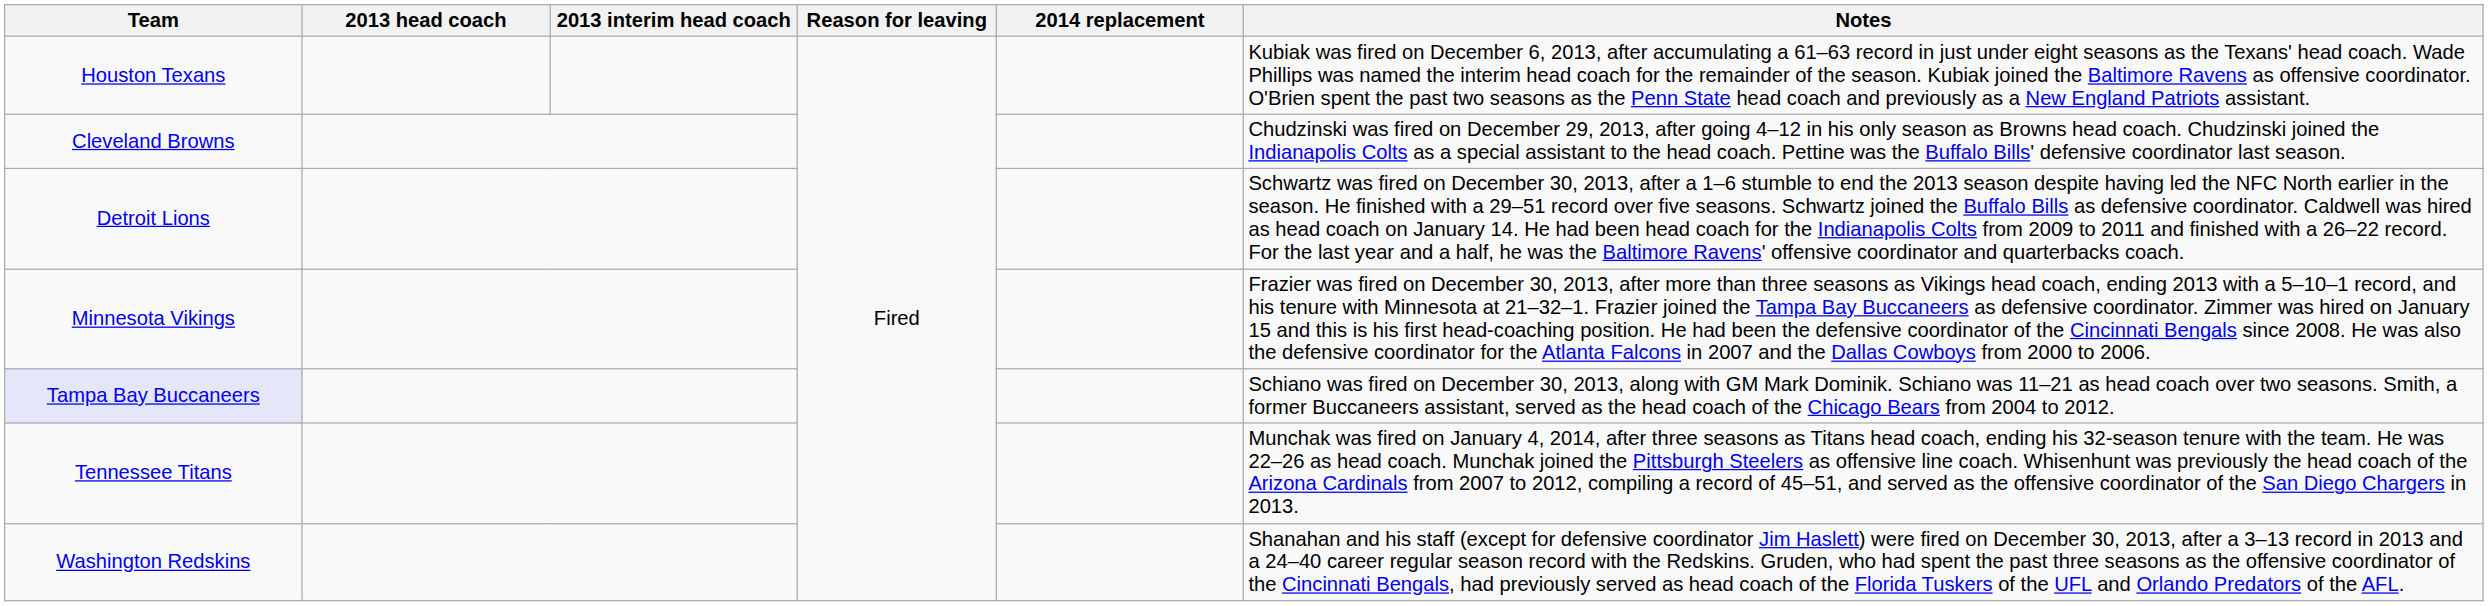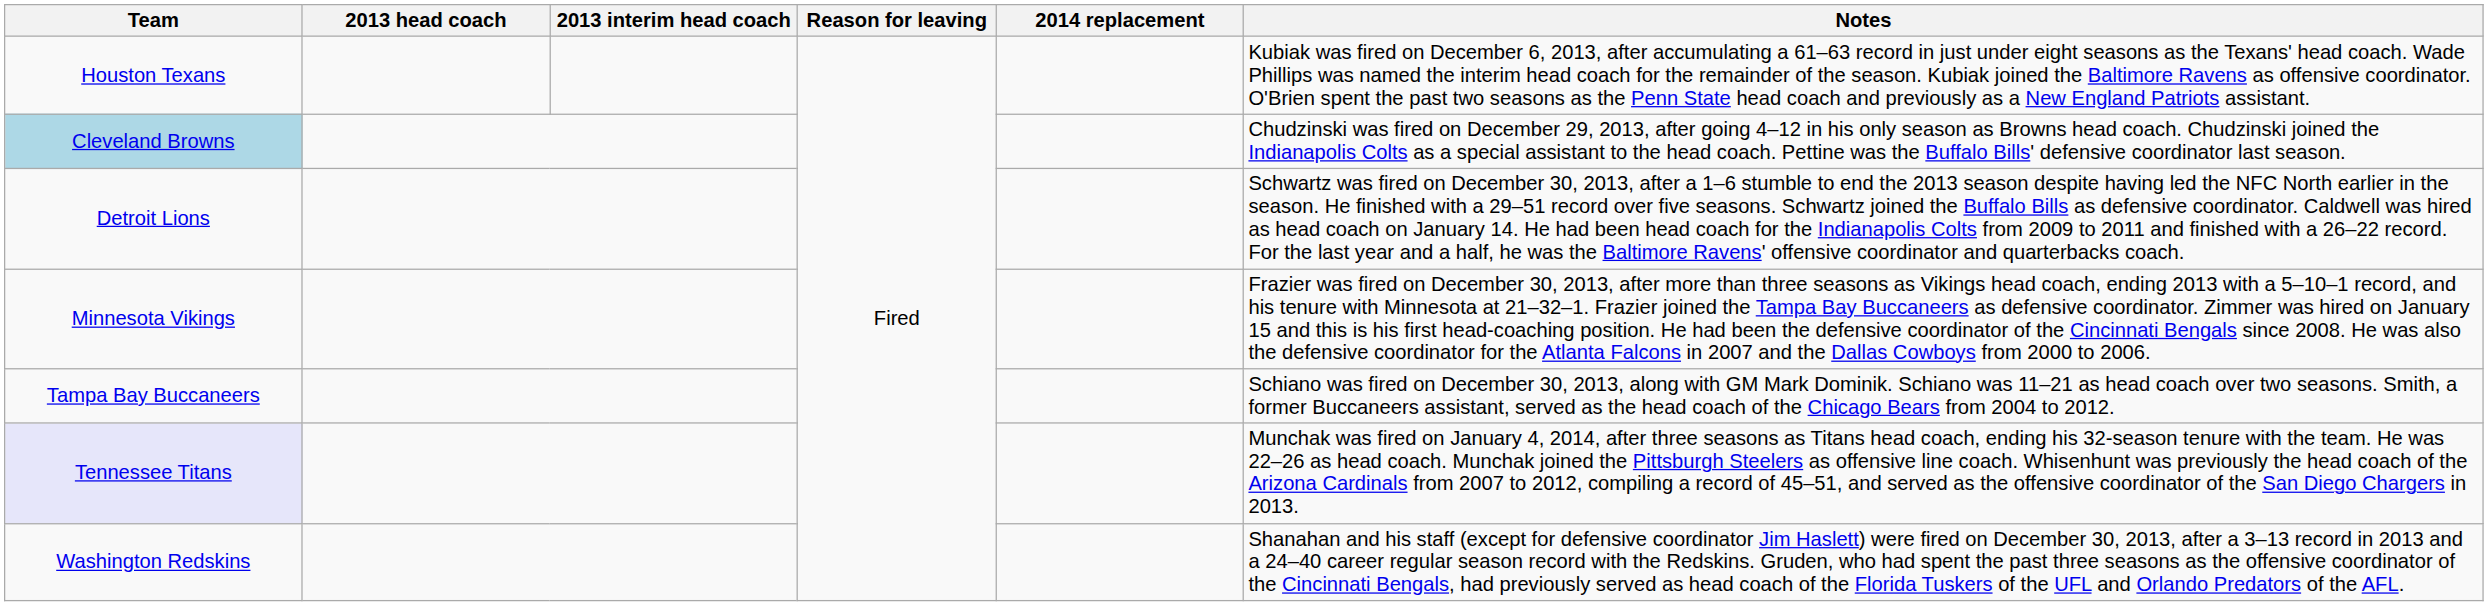Cleveland Browns | Team: no background -> lightblue background
Tampa Bay Buccaneers | Team: lavender background -> no background
Tennessee Titans | Team: no background -> lavender background
